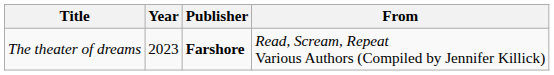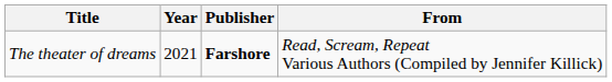The theater of dreams | Year: 2023 -> 2021
